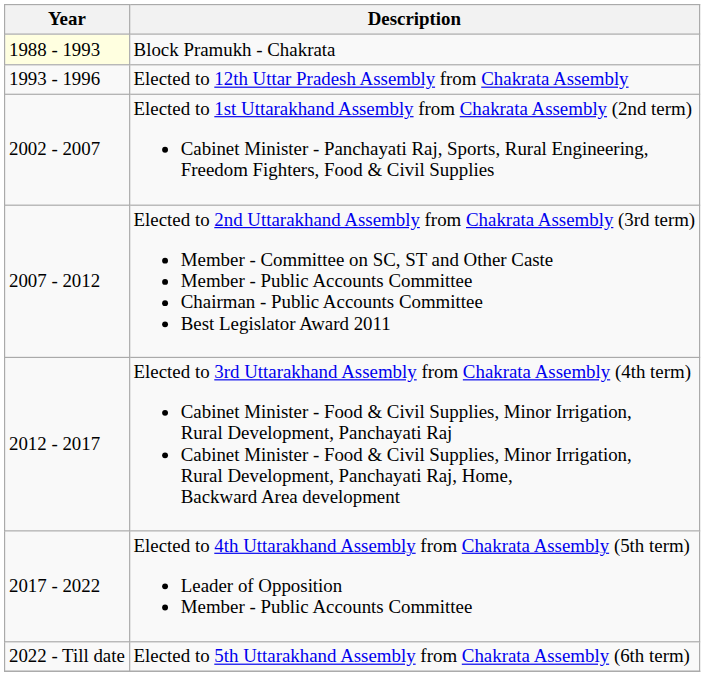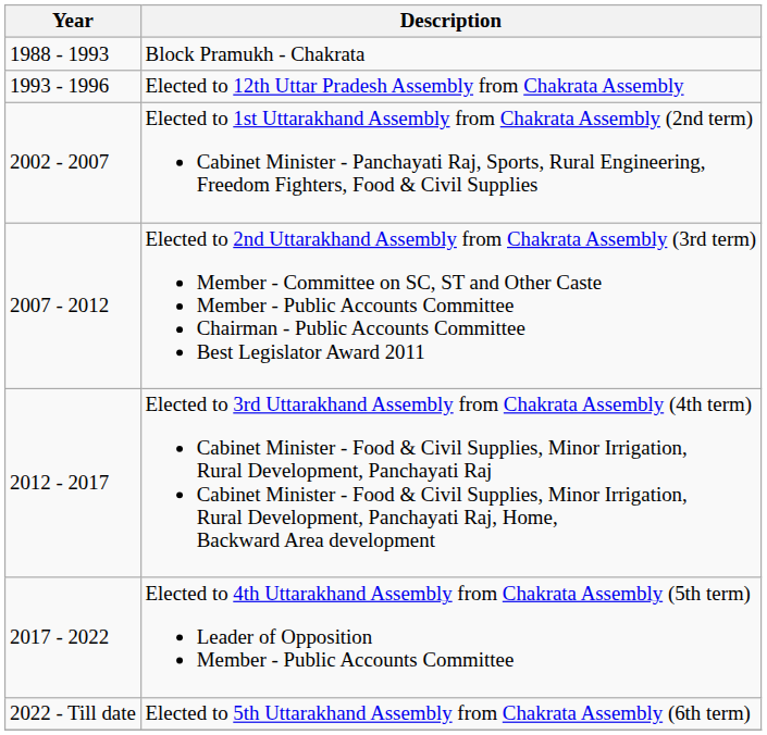Block Pramukh - Chakrata | Year: lightyellow background -> no background
